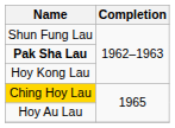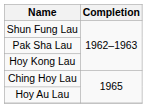Pak Sha Lau | Name: bold -> normal
Ching Hoy Lau | Name: gold background -> no background
